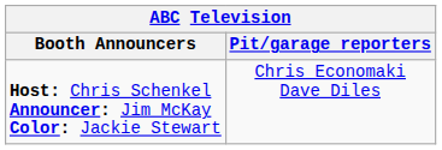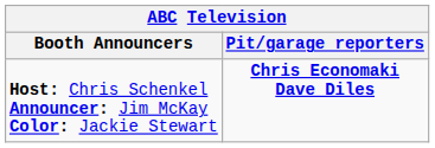row 3 | Pit/garage reporters: normal -> bold
